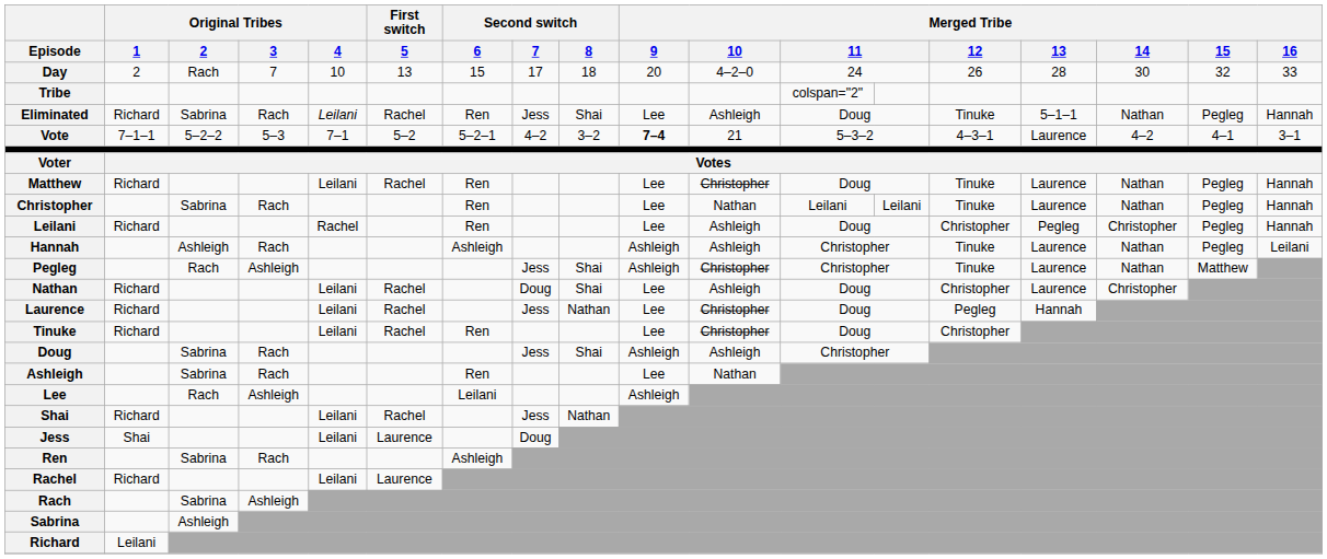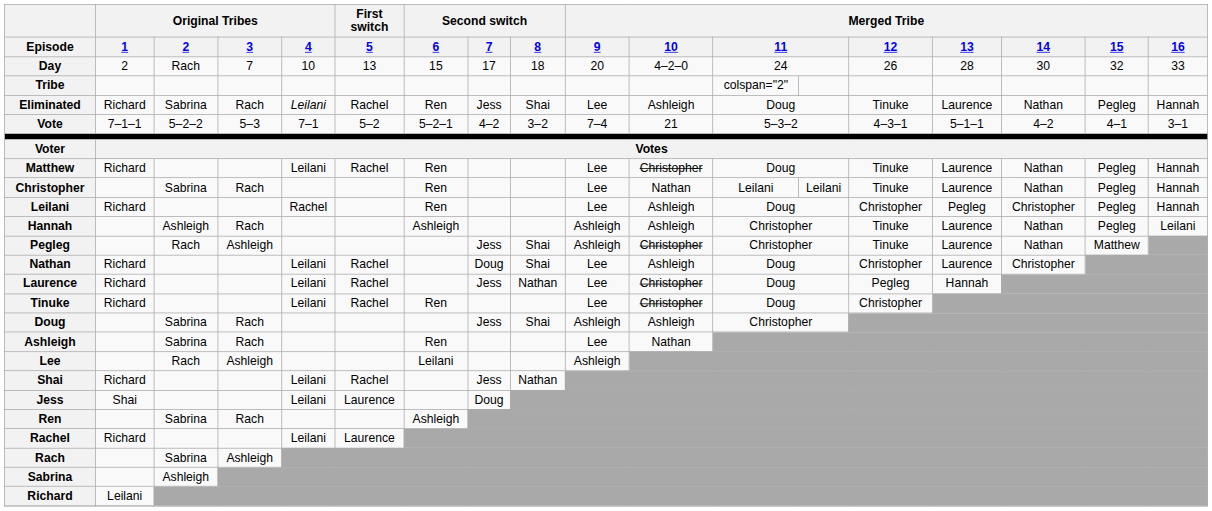Eliminated | Merged Tribe / 13: 5–1–1 -> Laurence
Vote | Merged Tribe / 9: bold -> normal
Vote | Merged Tribe / 13: Laurence -> 5–1–1
